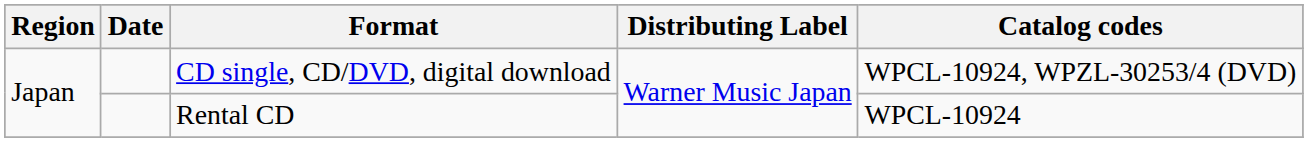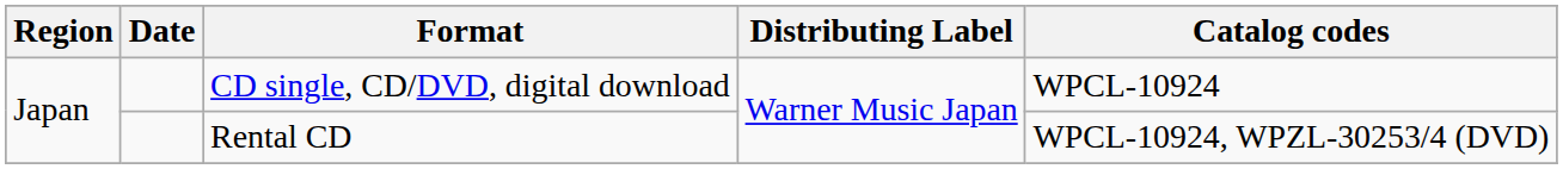CD single, CD/DVD, digital download | Catalog codes: WPCL-10924, WPZL-30253/4 (DVD) -> WPCL-10924
Rental CD | Catalog codes: WPCL-10924 -> WPCL-10924, WPZL-30253/4 (DVD)
